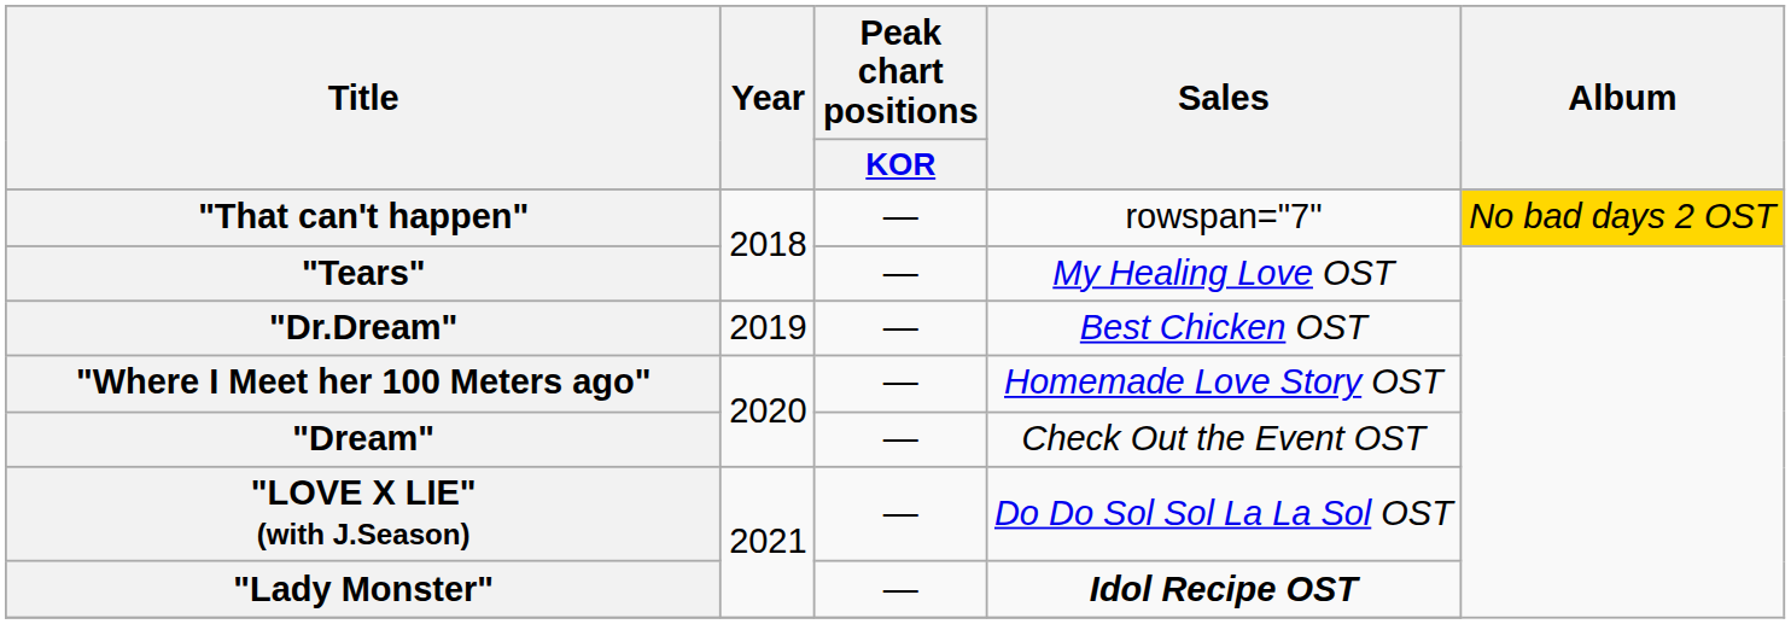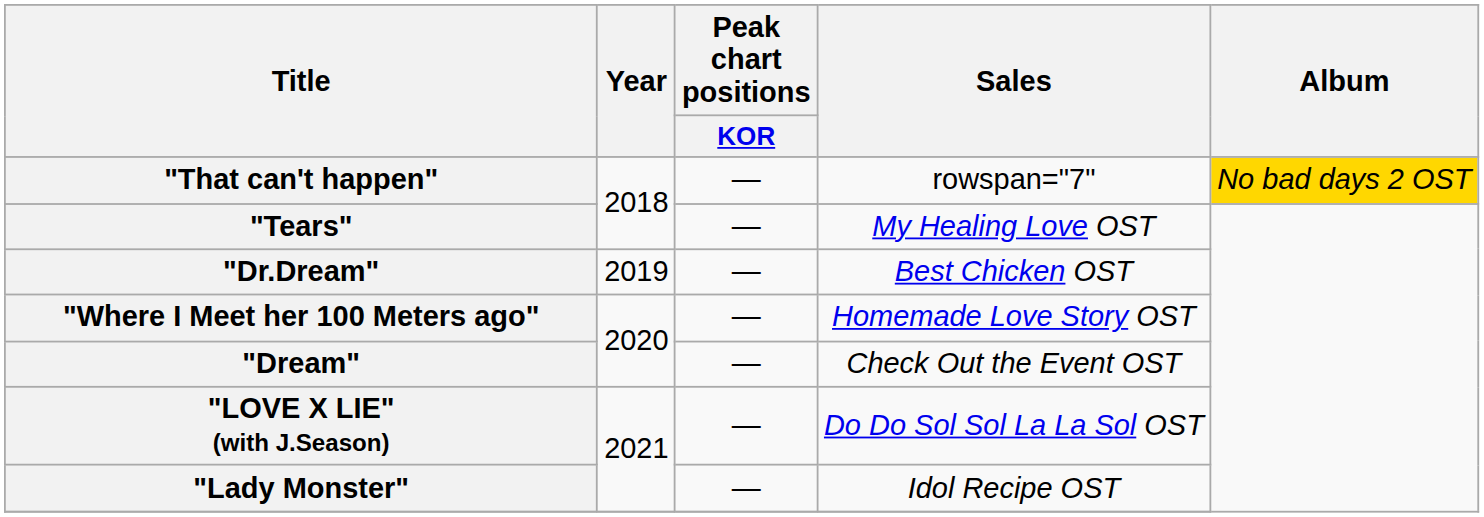"Lady Monster" | Sales: bold -> normal
